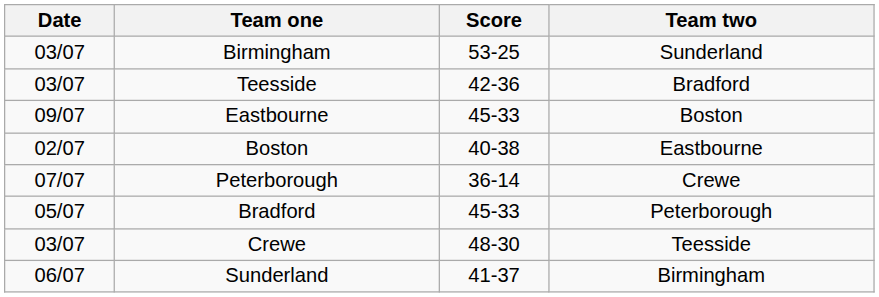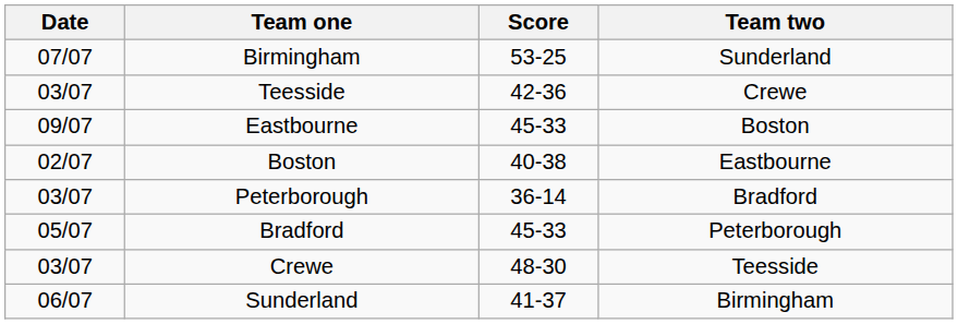row 2 | Date: 03/07 -> 07/07
row 3 | Team two: Bradford -> Crewe
row 6 | Date: 07/07 -> 03/07
row 6 | Team two: Crewe -> Bradford
